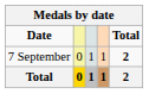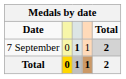7 September | column 3: normal -> bold
7 September | Total: no background -> lightgrey background
